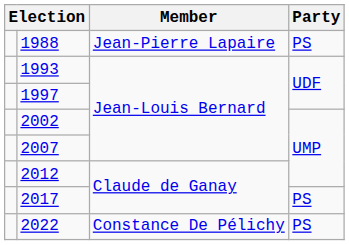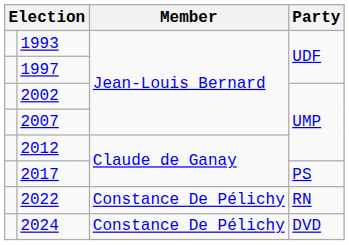- row: 1988 | Jean-Pierre Lapaire | PS
2022 | Party: PS -> RN
+ row: 2024 | Constance De Pélichy | DVD
